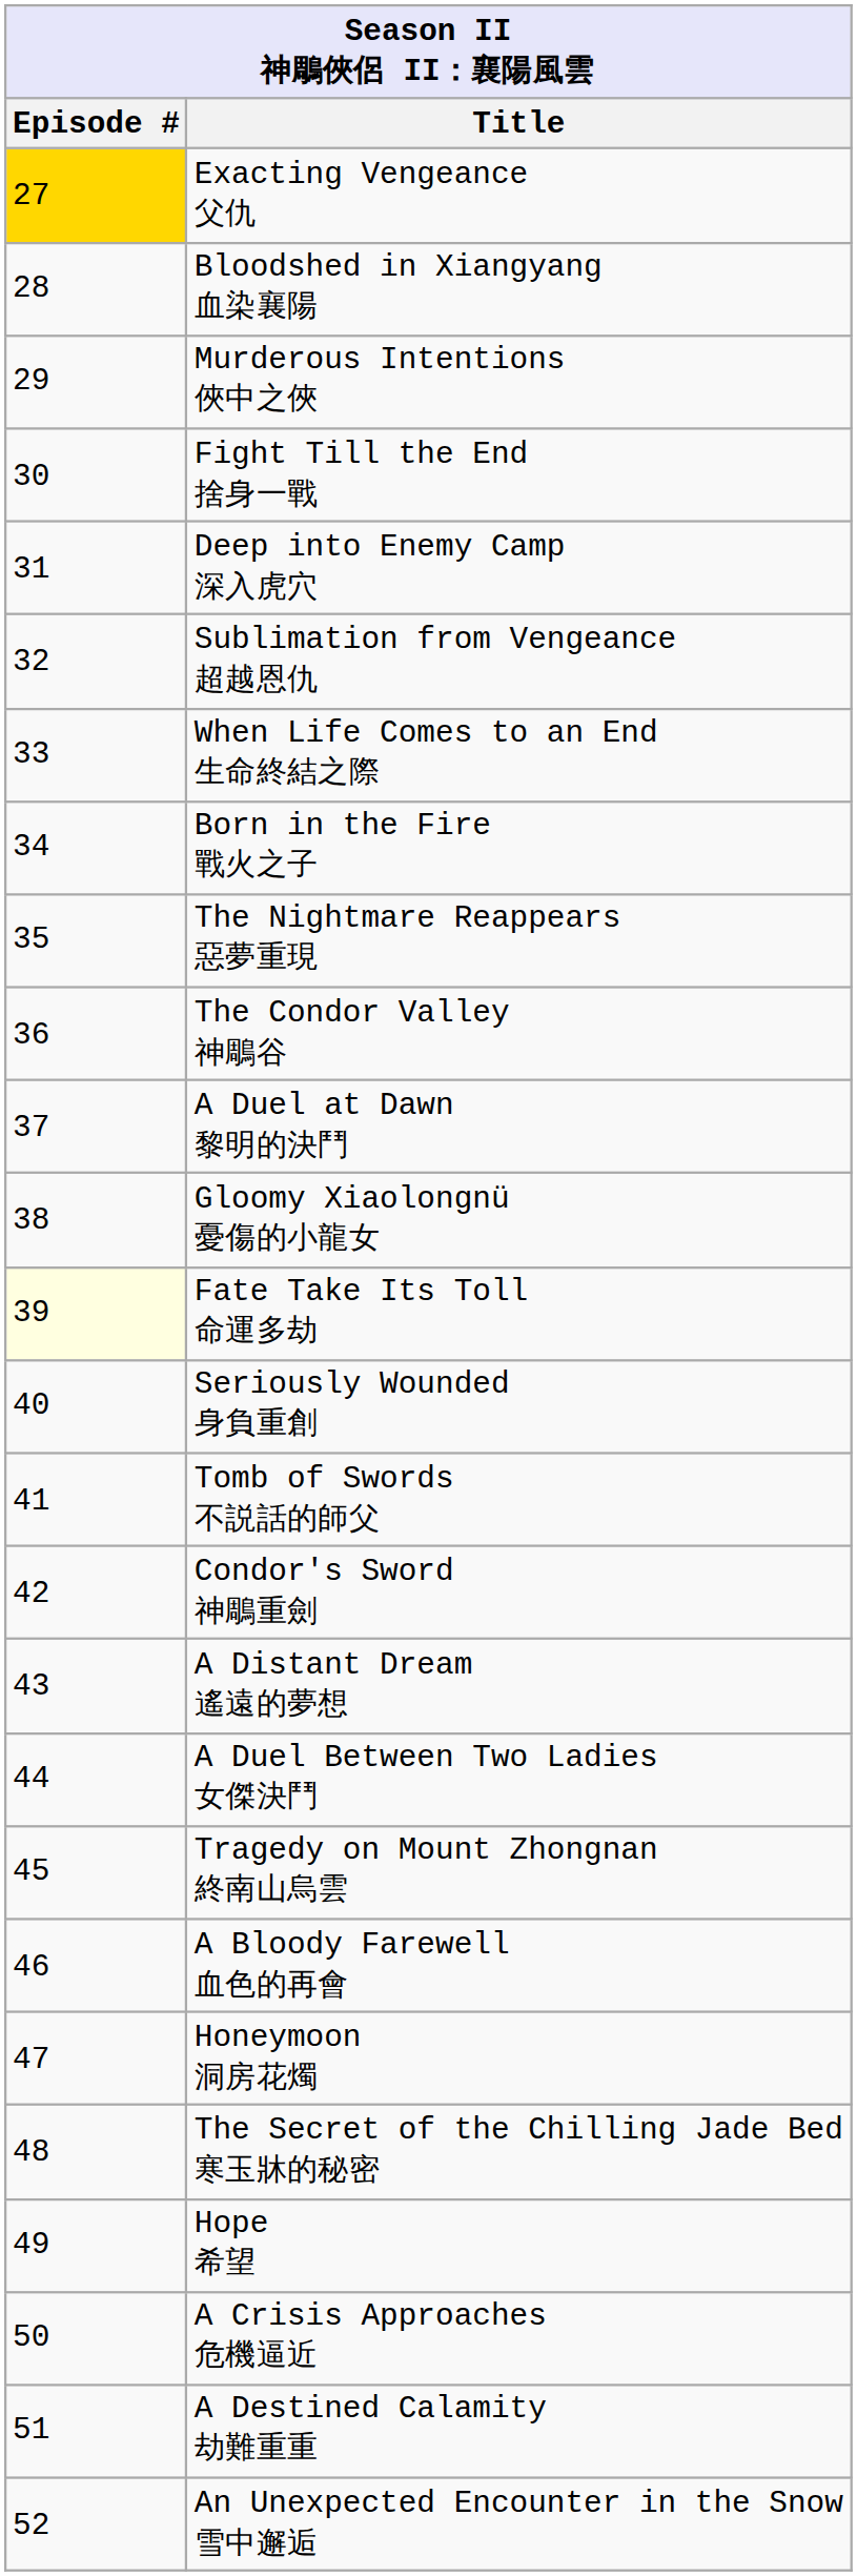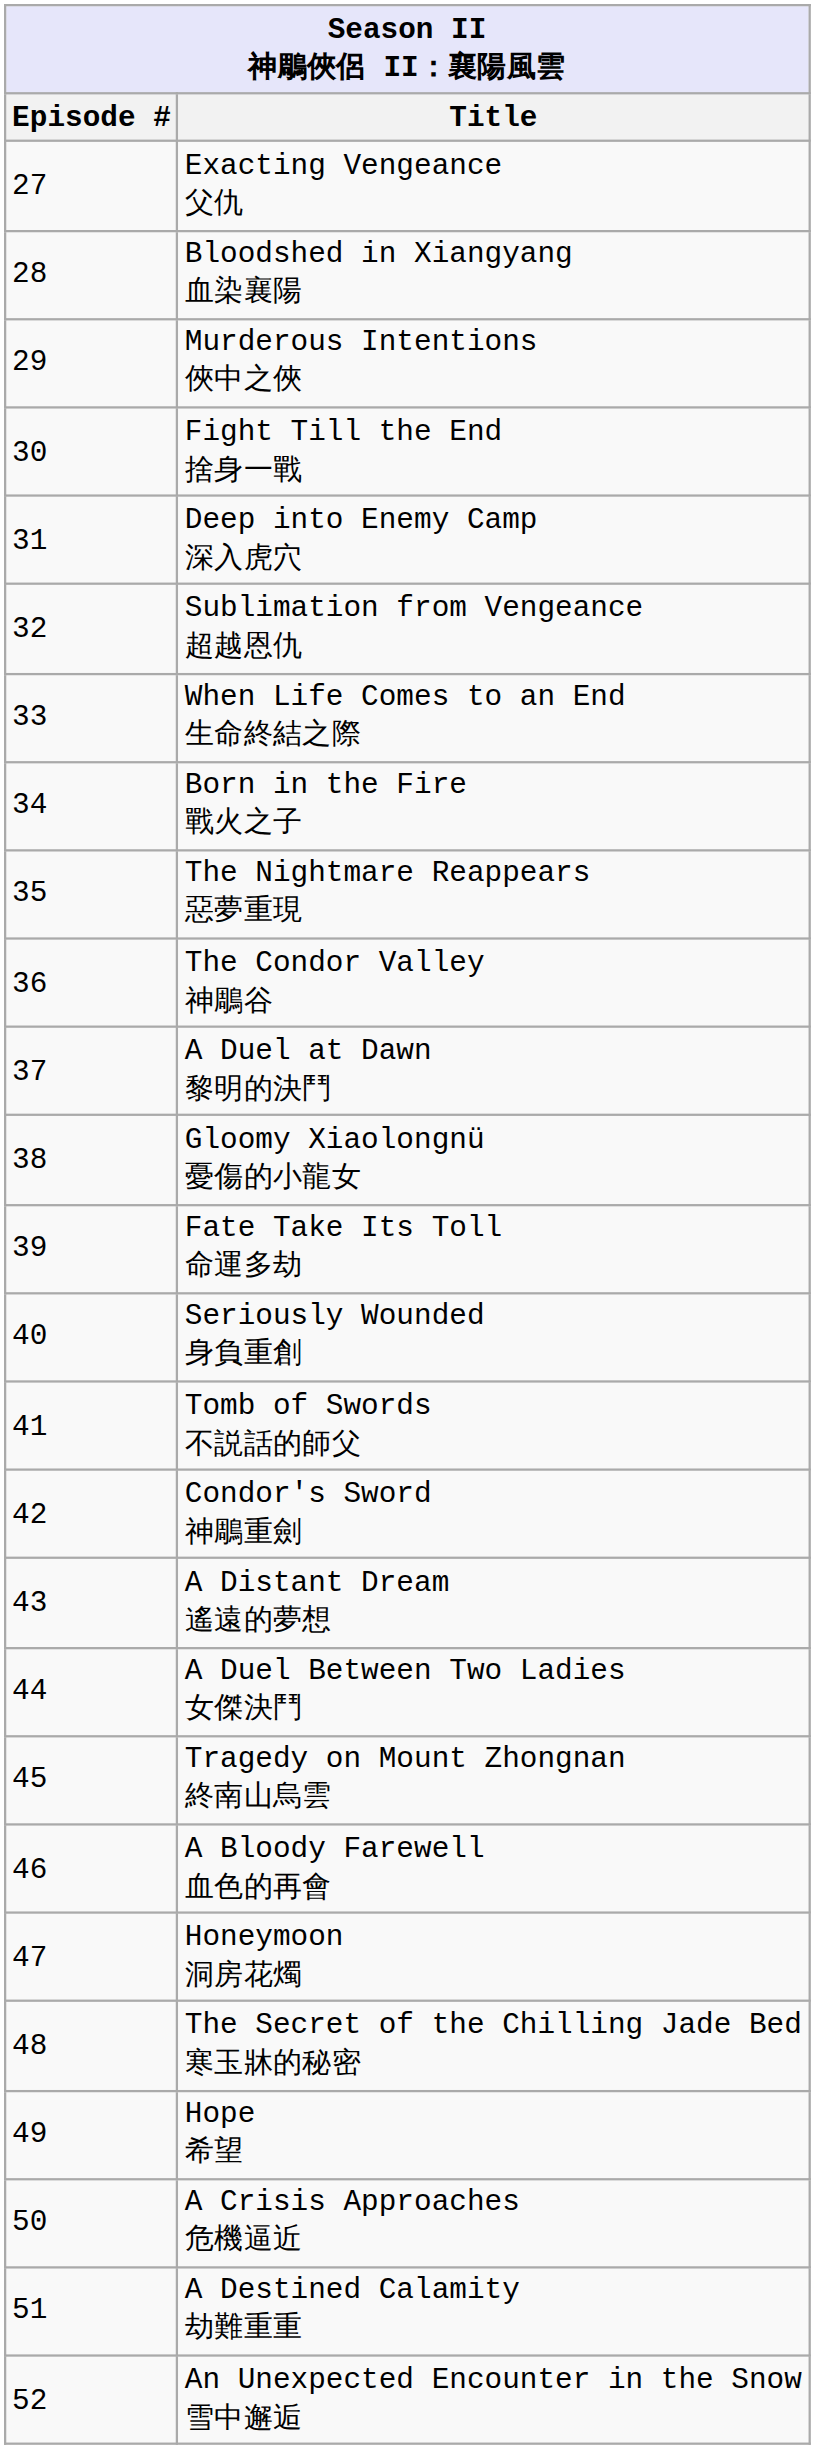Exacting Vengeance 父仇 | Episode #: gold background -> no background
Fate Take Its Toll 命運多劫 | Episode #: lightyellow background -> no background
